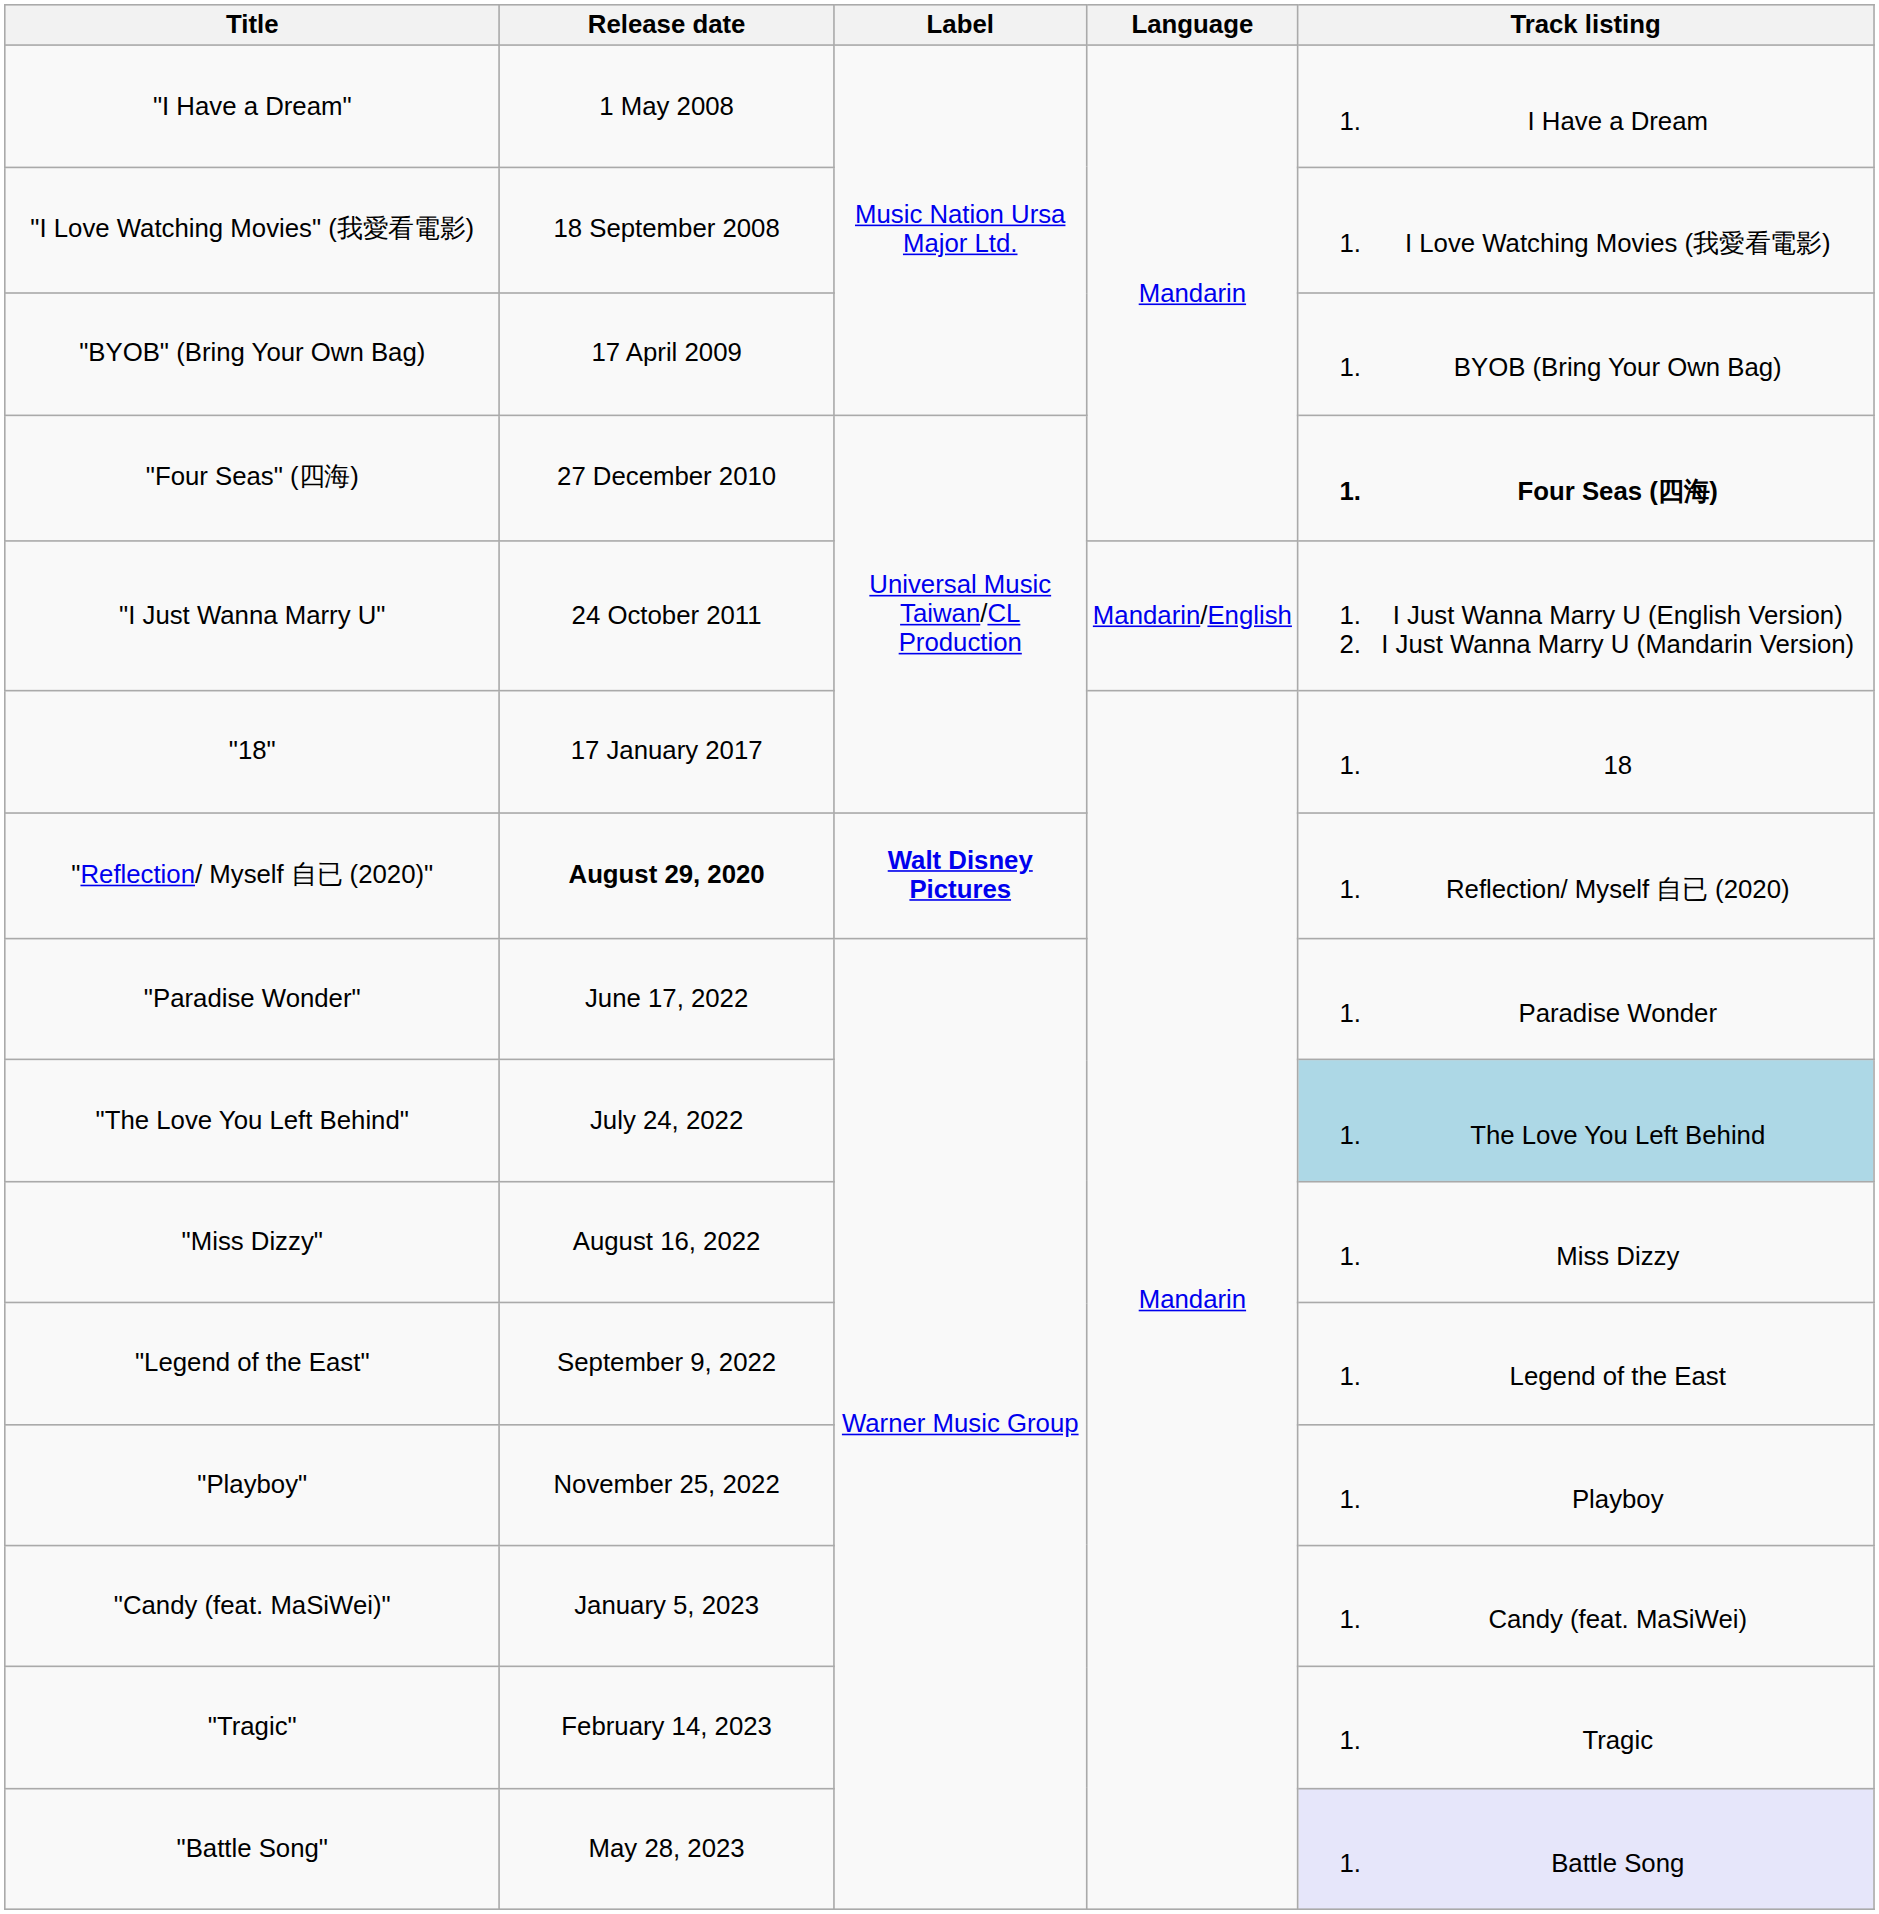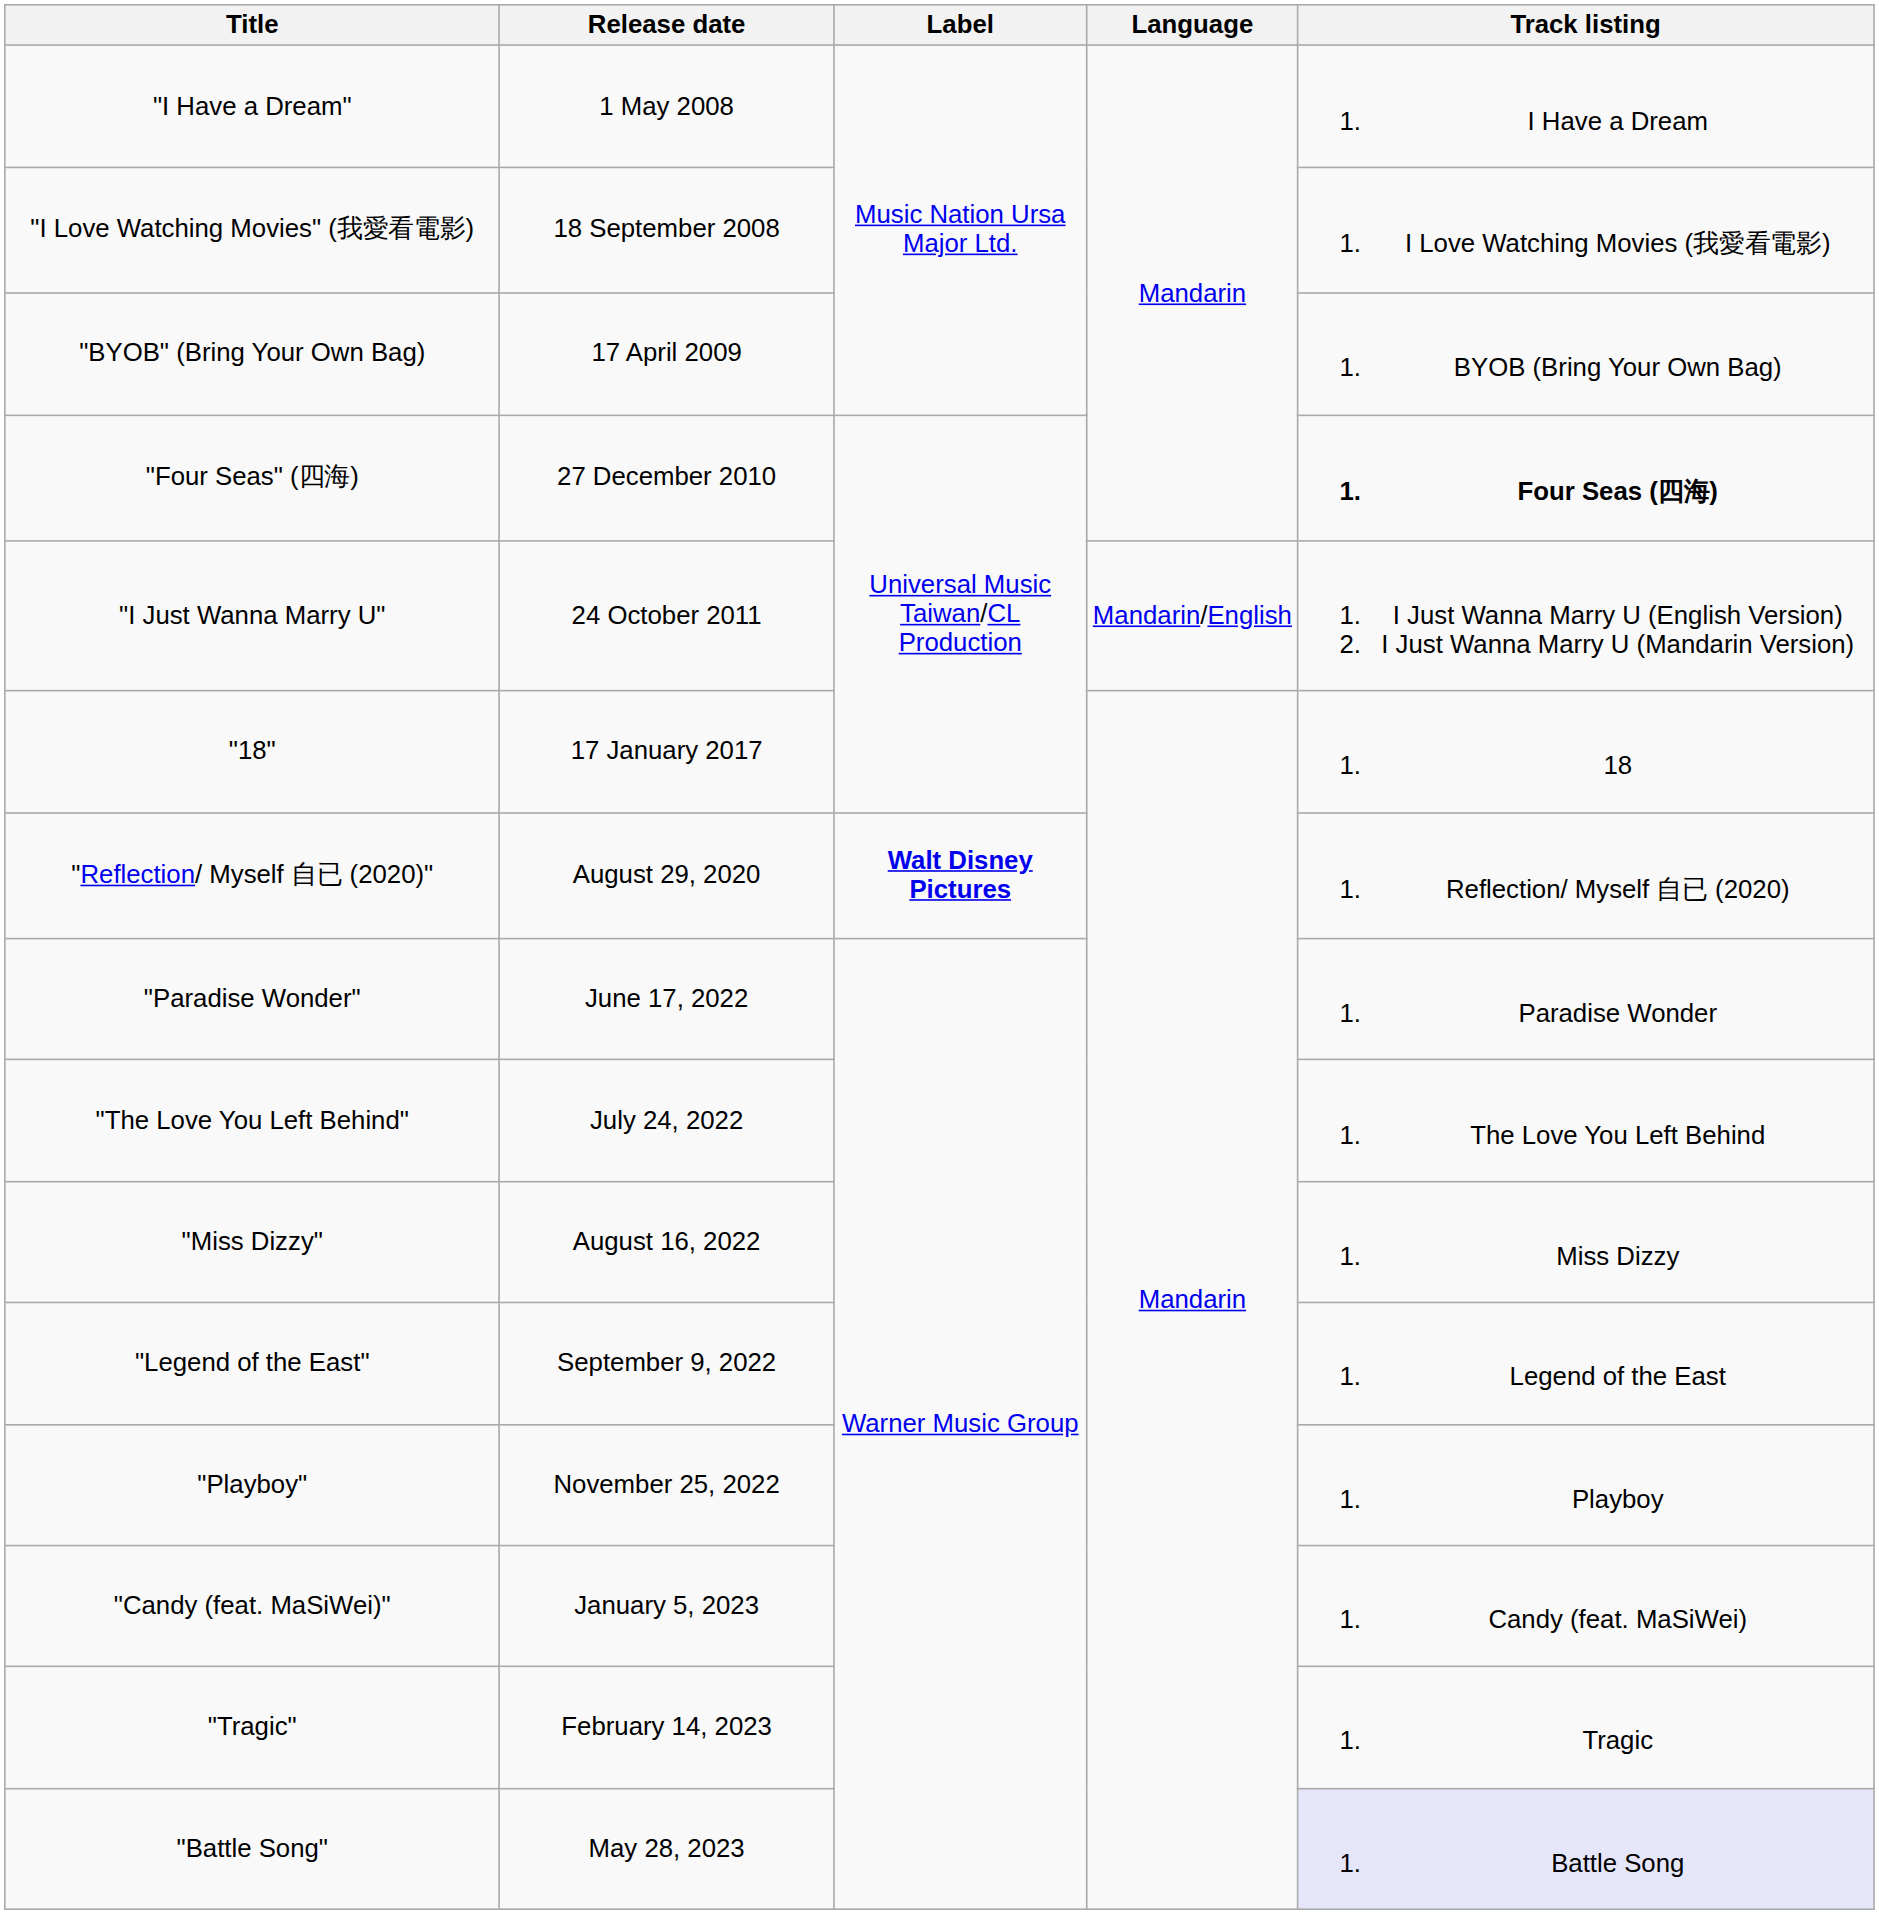"Reflection/ Myself 自已 (2020)" | Release date: bold -> normal
"The Love You Left Behind" | Track listing: lightblue background -> no background
